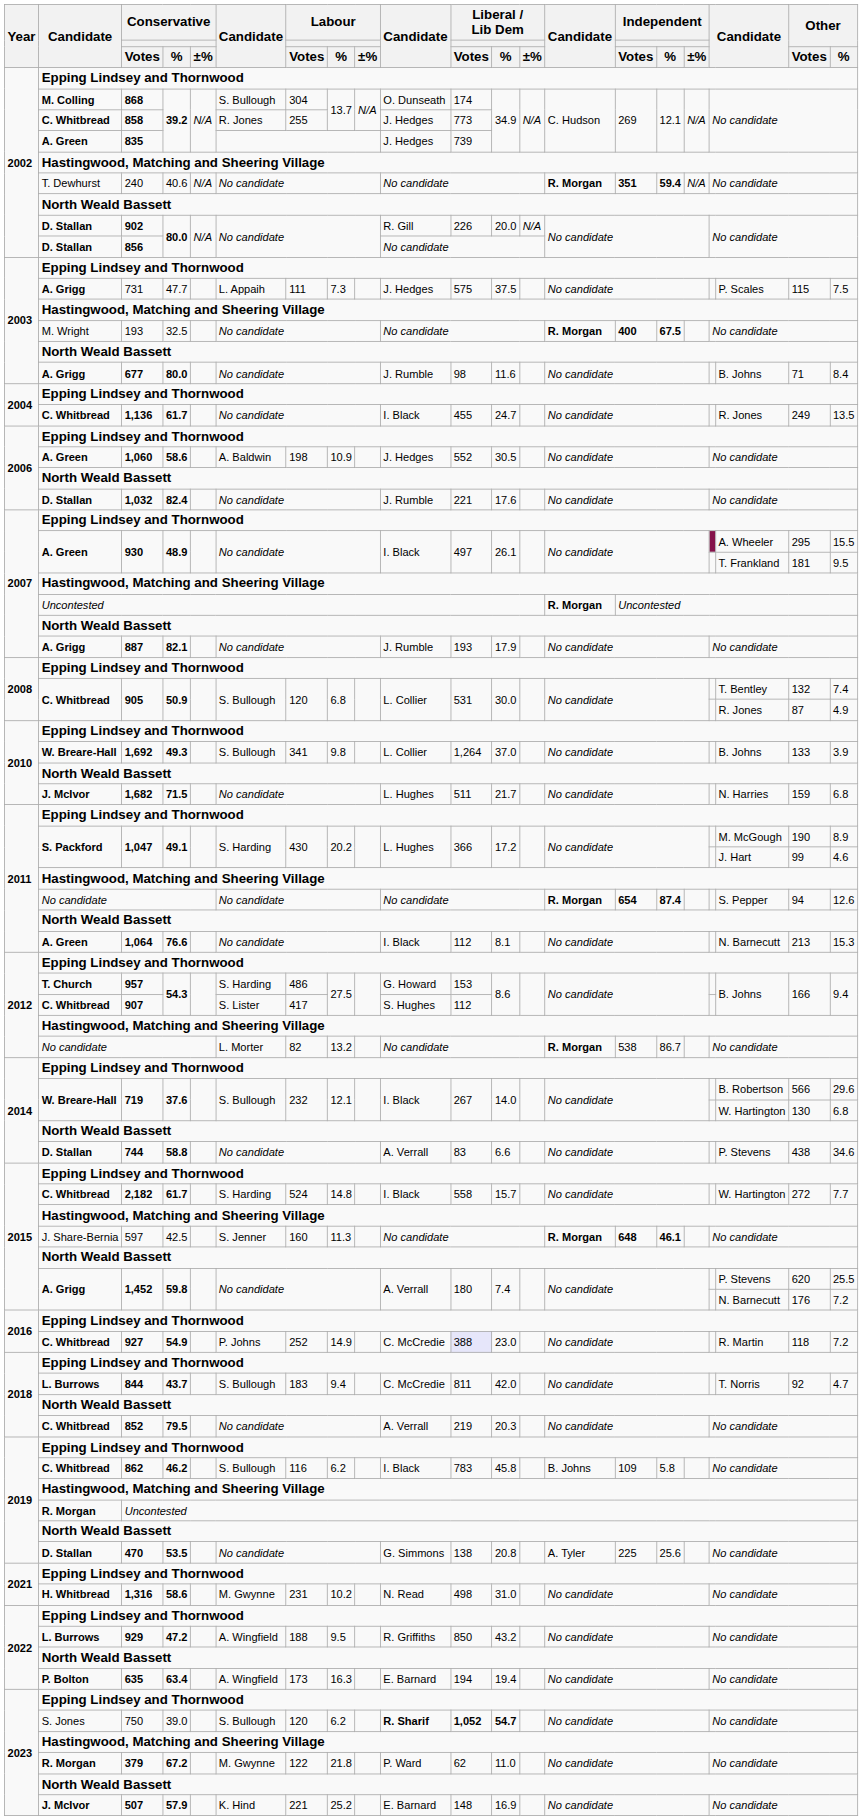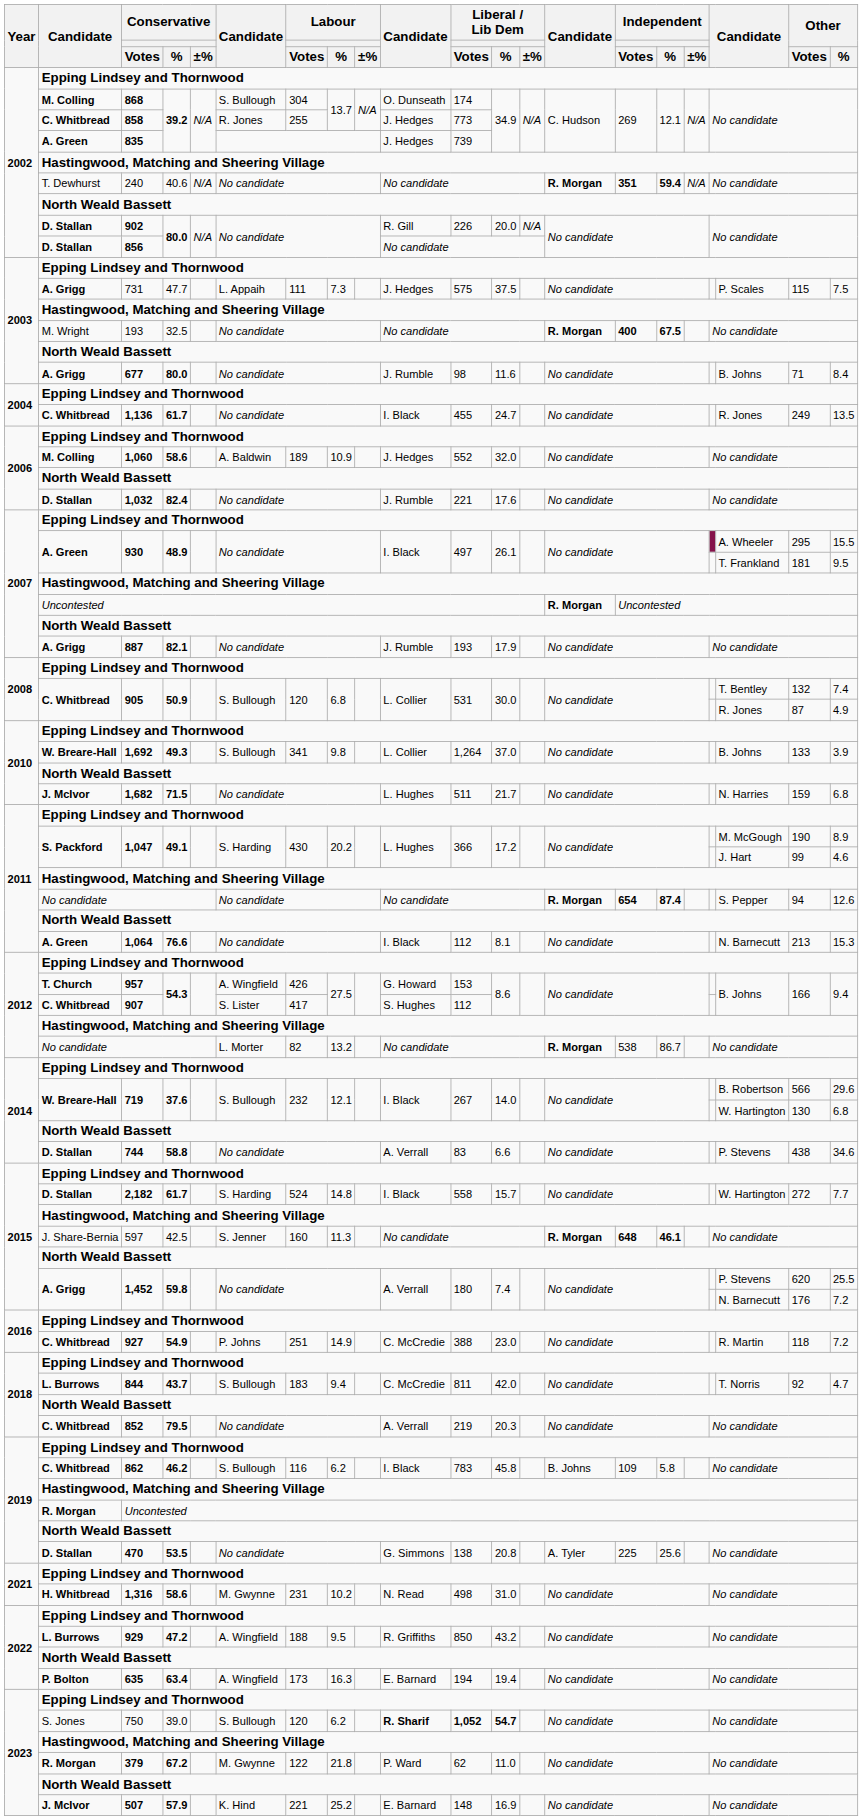1,060 | column 2: A. Green -> M. Colling
1,060 | Labour / Votes: 198 -> 189
1,060 | Liberal / Lib Dem / %: 30.5 -> 32.0
957 | column 6: S. Harding -> A. Wingfield
957 | Labour / Votes: 486 -> 426
2,182 | column 2: C. Whitbread -> D. Stallan
927 | Labour / Votes: 252 -> 251
927 | Liberal / Lib Dem / Votes: lavender background -> no background
